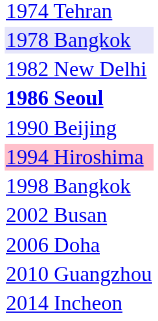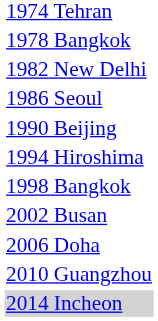1978 Bangkok | column 1: lavender background -> no background
1986 Seoul | column 1: bold -> normal
1994 Hiroshima | column 1: pink background -> no background
2014 Incheon | column 1: no background -> lightgrey background
